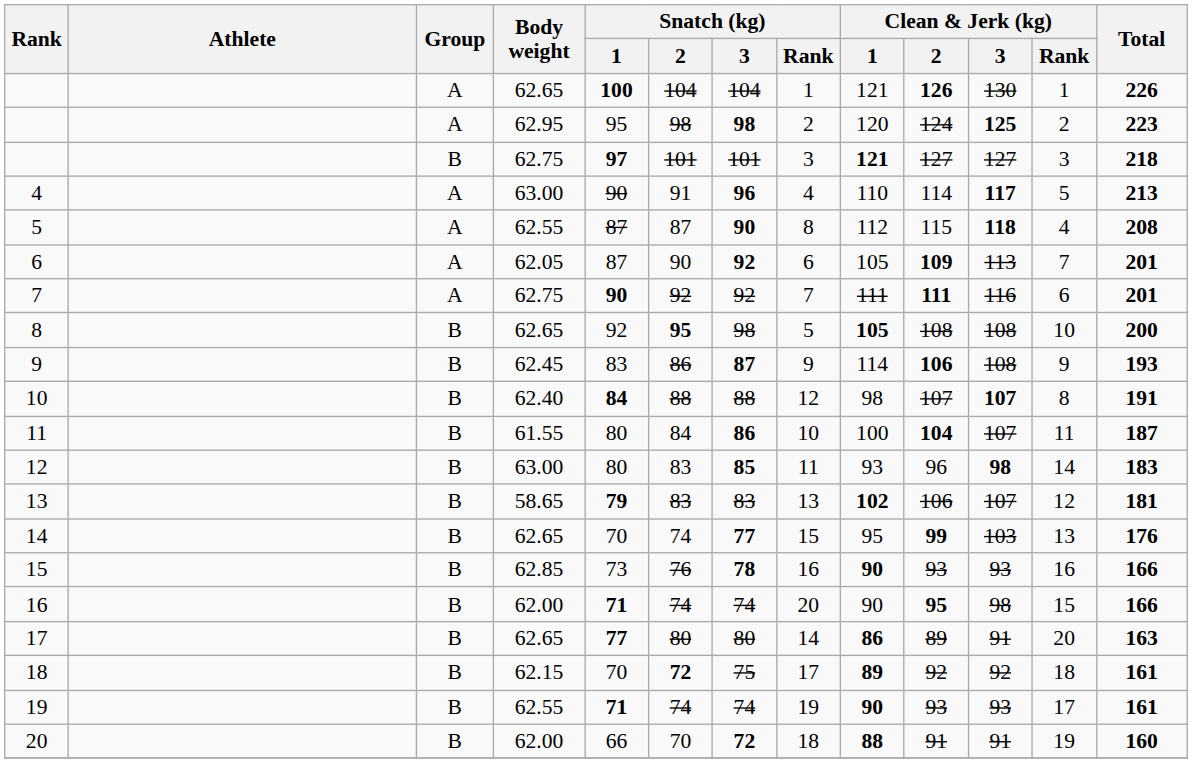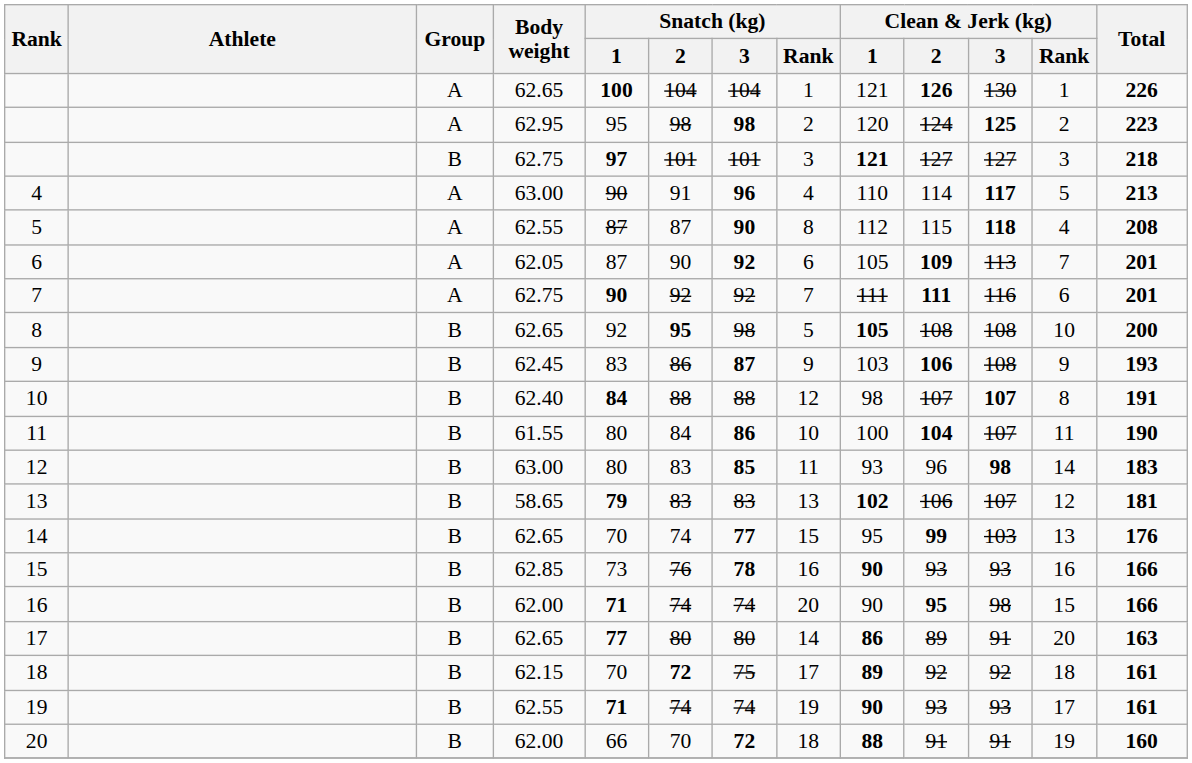row 11 | Clean & Jerk (kg) / 1: 114 -> 103
row 13 | Total: 187 -> 190
